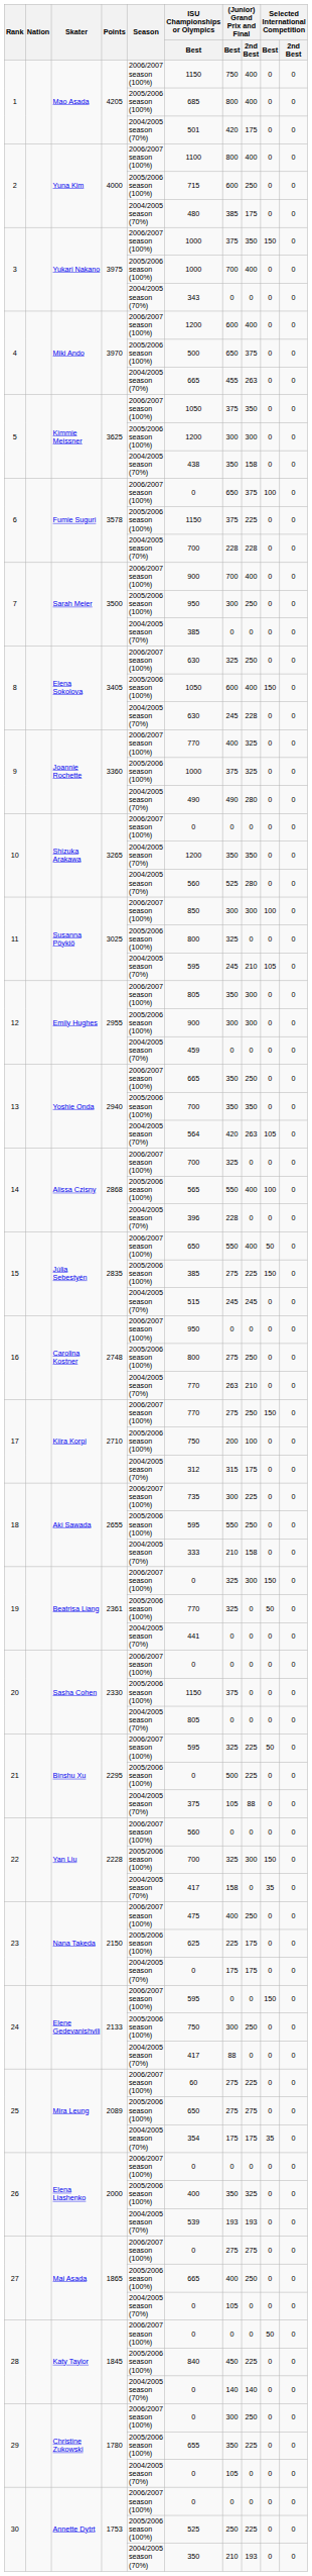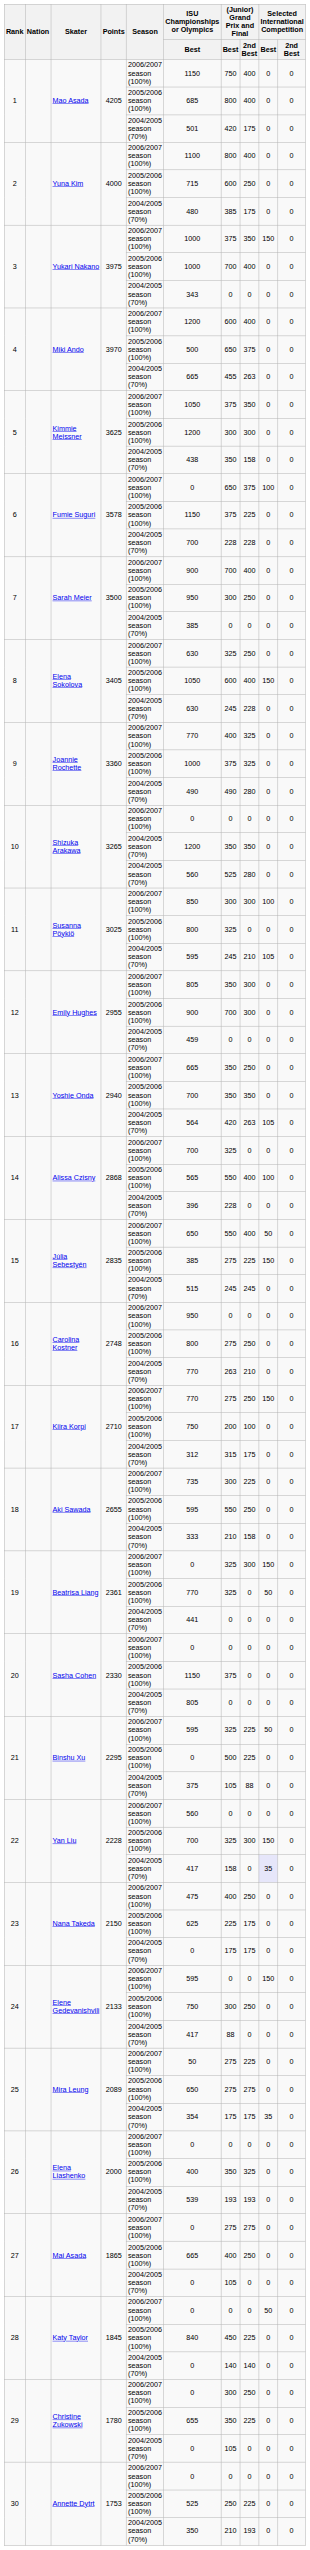row 37 | (Junior) Grand Prix and Final / Best: 300 -> 700
row 68 | Selected International Competition / Best: no background -> lavender background
row 75 | ISU Championships or Olympics / Best: 60 -> 50
